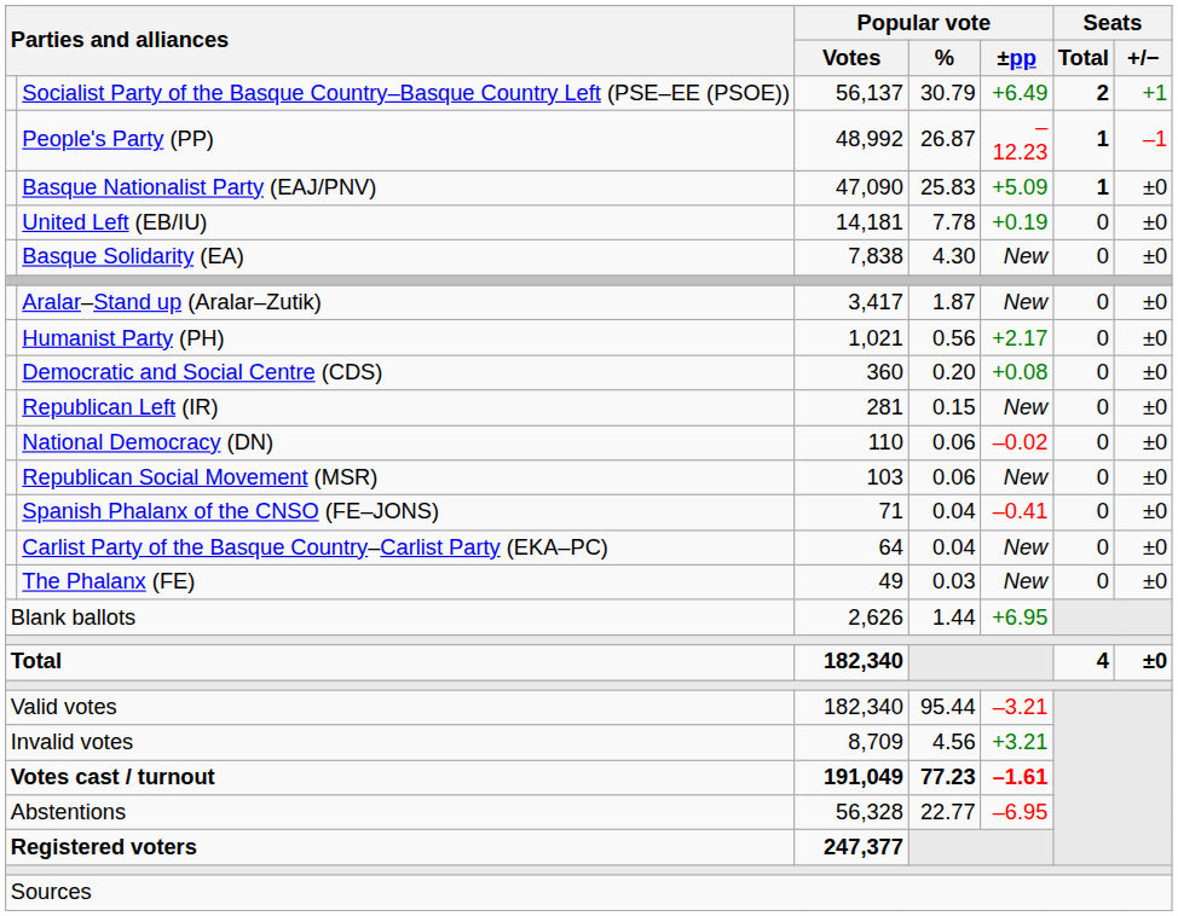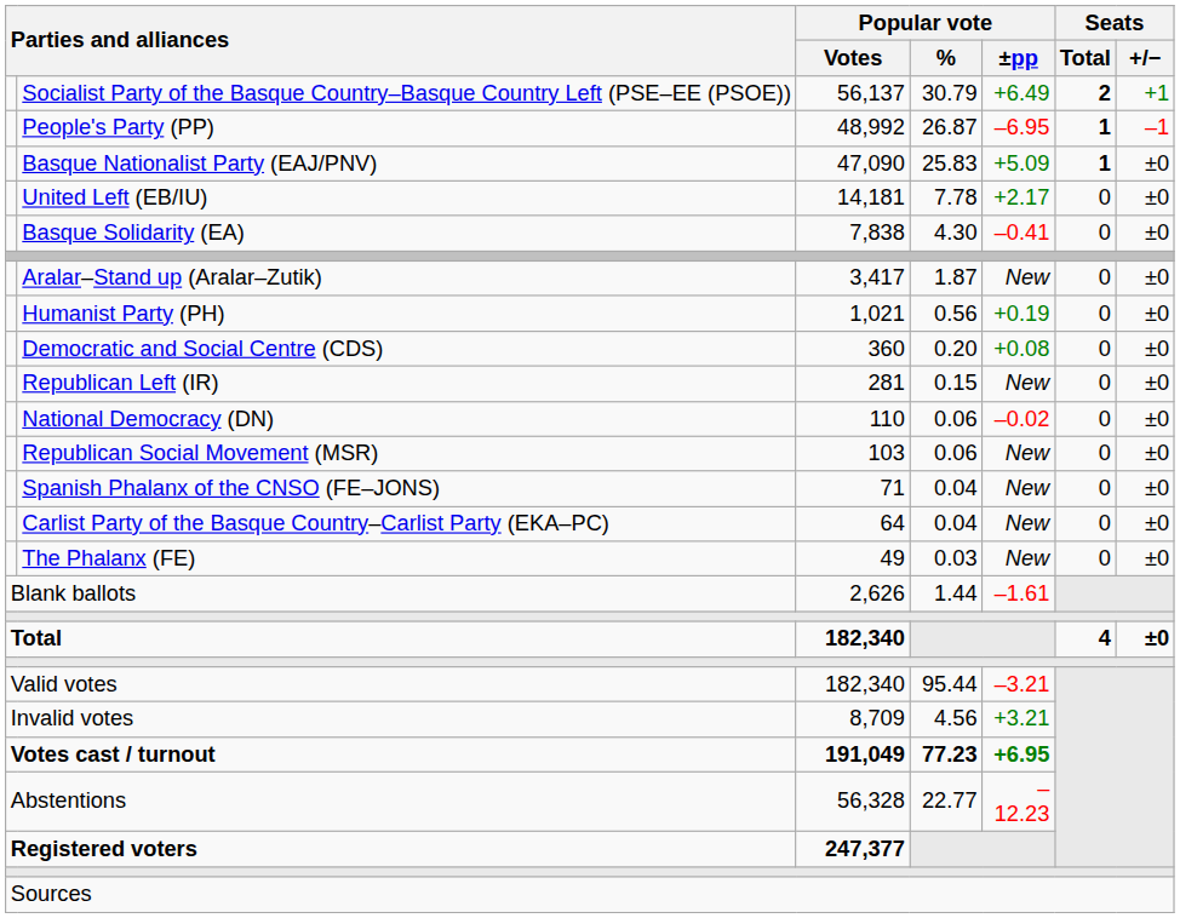People's Party (PP) | Popular vote / ±pp: –12.23 -> –6.95
United Left (EB/IU) | Popular vote / ±pp: +0.19 -> +2.17
Basque Solidarity (EA) | Popular vote / ±pp: New -> –0.41
Humanist Party (PH) | Popular vote / ±pp: +2.17 -> +0.19
Spanish Phalanx of the CNSO (FE–JONS) | Popular vote / ±pp: –0.41 -> New
Blank ballots | Popular vote / ±pp: +6.95 -> –1.61
Votes cast / turnout | Popular vote / ±pp: –1.61 -> +6.95
Abstentions | Popular vote / ±pp: –6.95 -> –12.23
